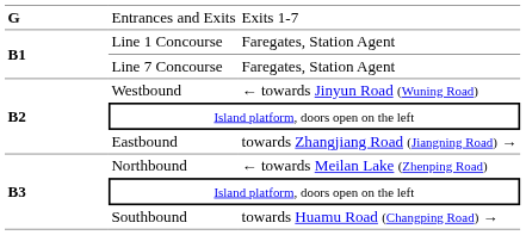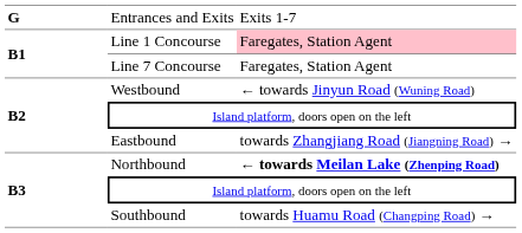Line 1 Concourse | column 3: no background -> pink background
Northbound | column 3: normal -> bold
